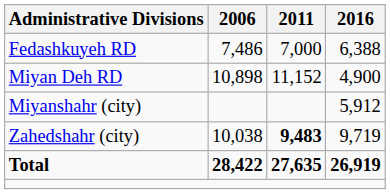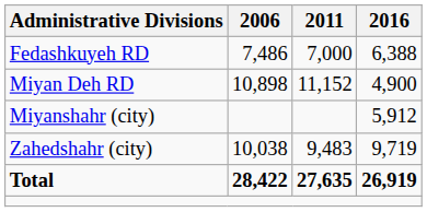Zahedshahr (city) | 2011: bold -> normal
